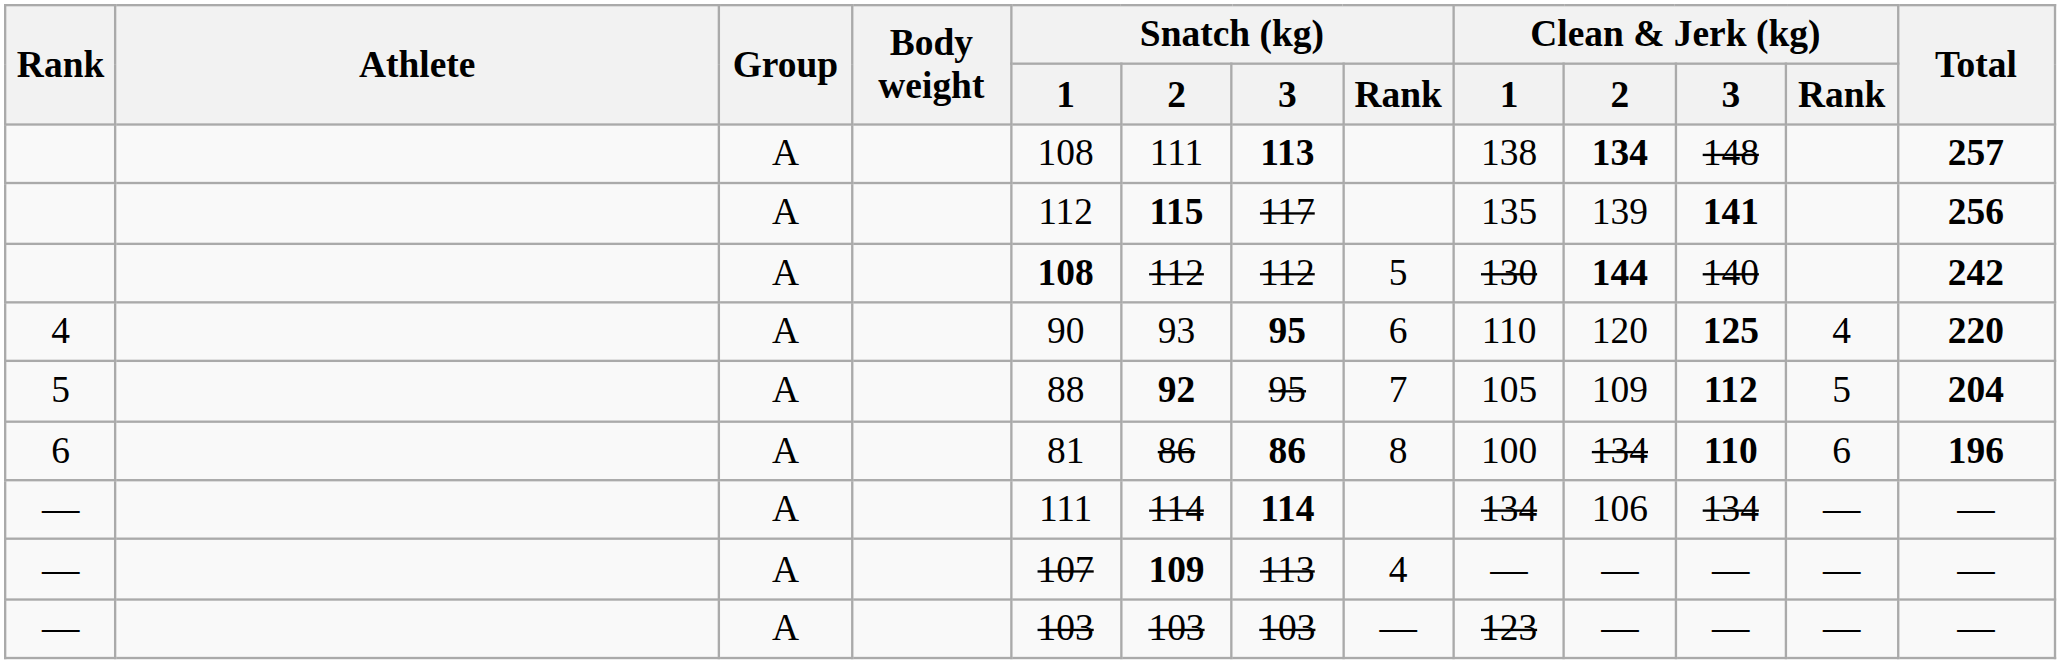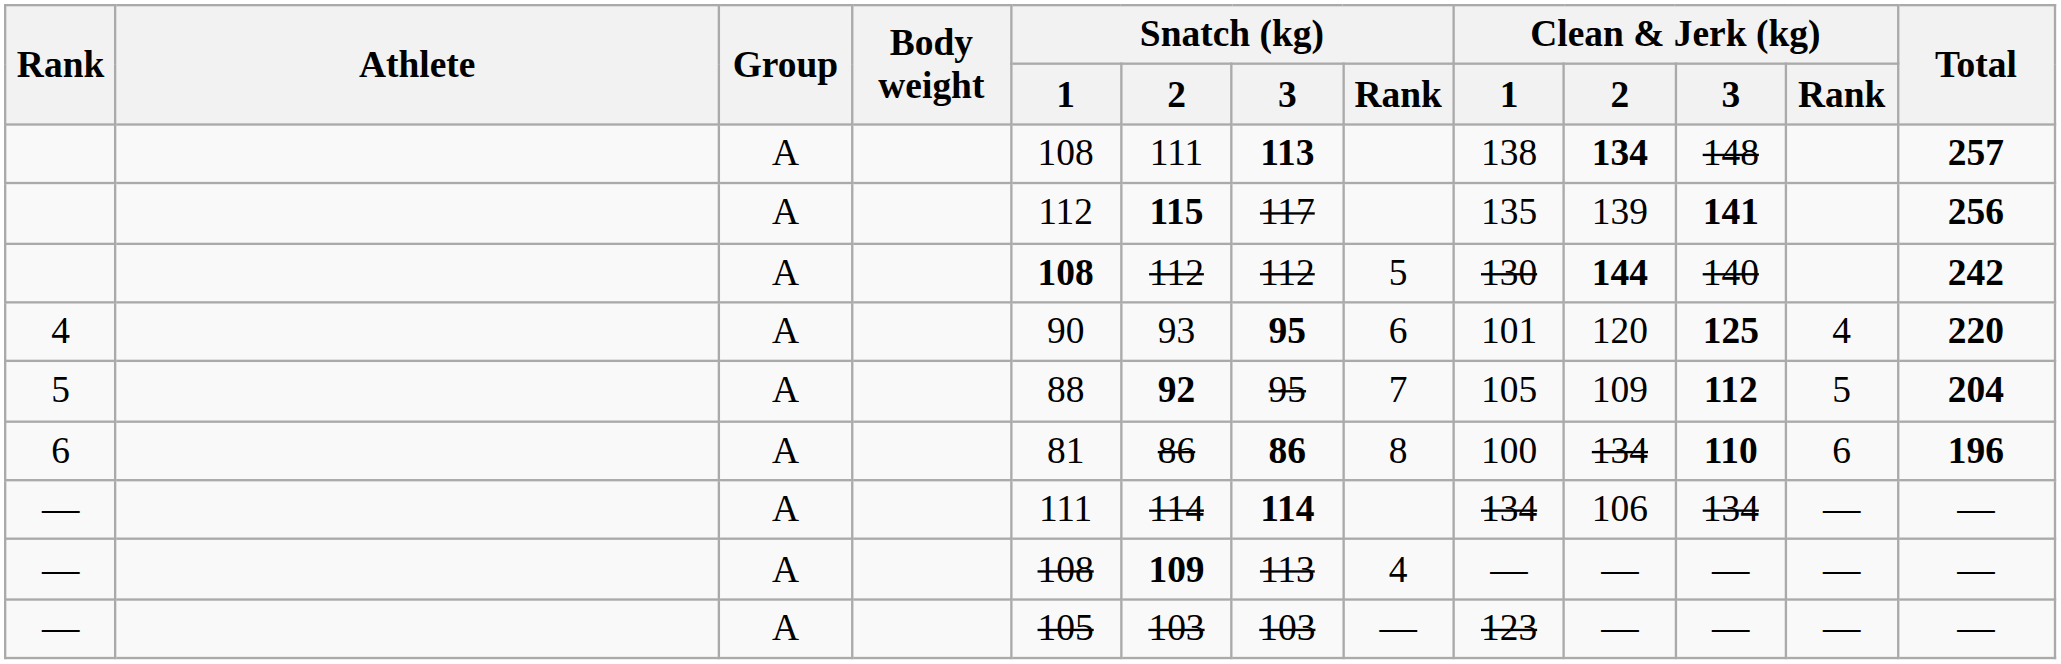row 6 | Clean & Jerk (kg) / 1: 110 -> 101
row 10 | Snatch (kg) / 1: 107 -> 108
row 11 | Snatch (kg) / 1: 103 -> 105
